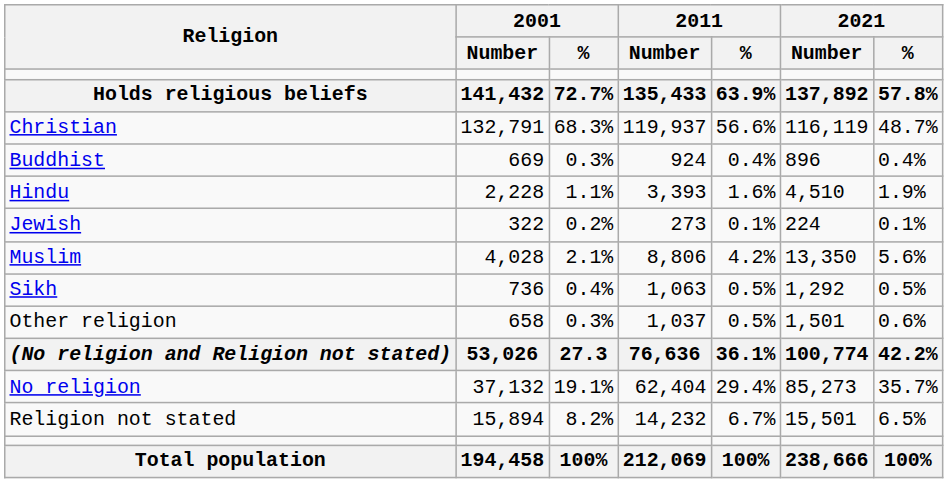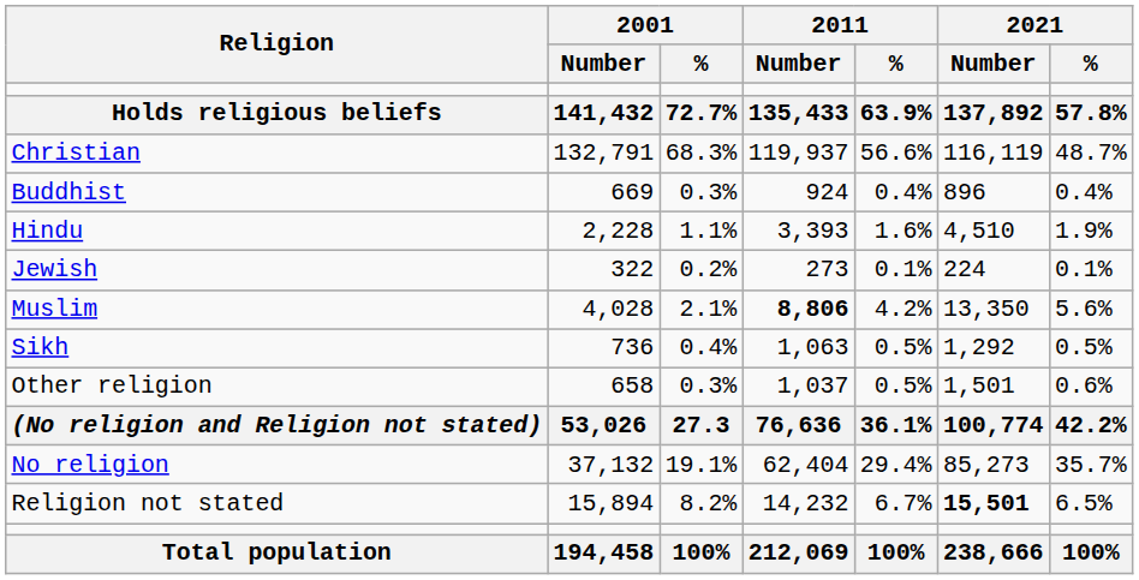Muslim | 2011 / Number: normal -> bold
Religion not stated | 2021 / Number: normal -> bold
